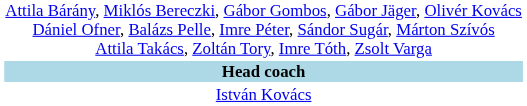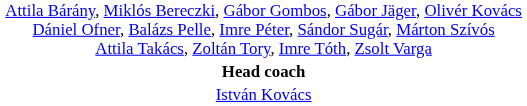row 2 | column 1: lightblue background -> no background
